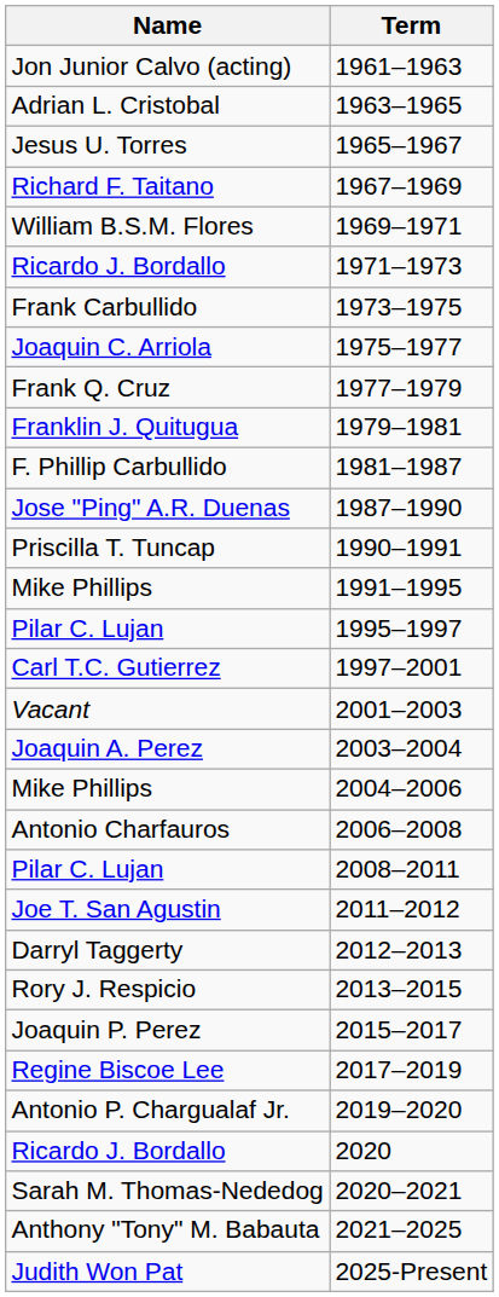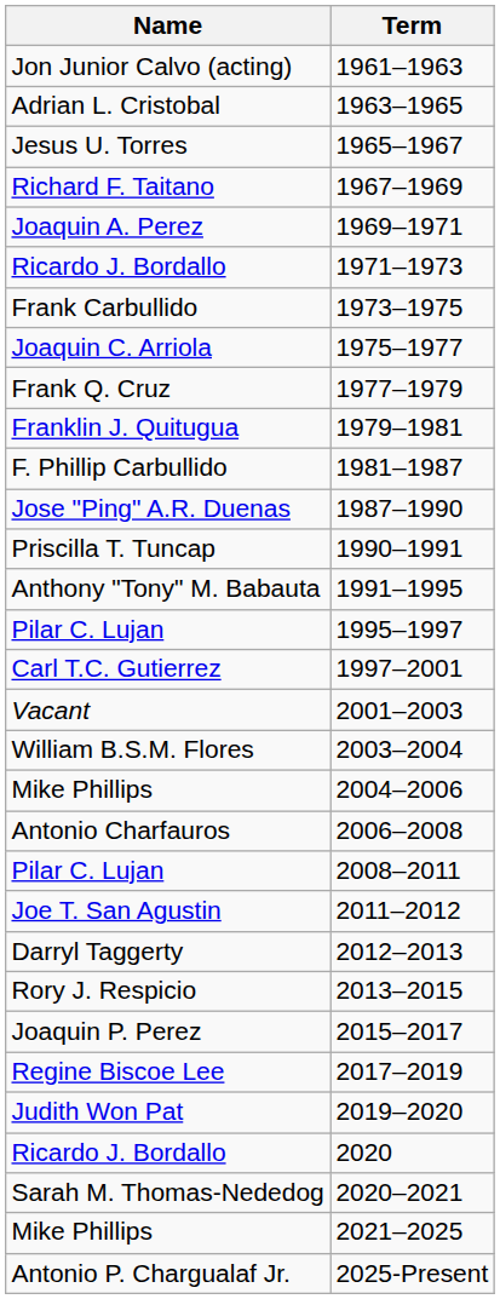row 6 | Name: William B.S.M. Flores -> Joaquin A. Perez
row 15 | Name: Mike Phillips -> Anthony "Tony" M. Babauta
row 19 | Name: Joaquin A. Perez -> William B.S.M. Flores
row 28 | Name: Antonio P. Chargualaf Jr. -> Judith Won Pat
row 31 | Name: Anthony "Tony" M. Babauta -> Mike Phillips
row 32 | Name: Judith Won Pat -> Antonio P. Chargualaf Jr.
